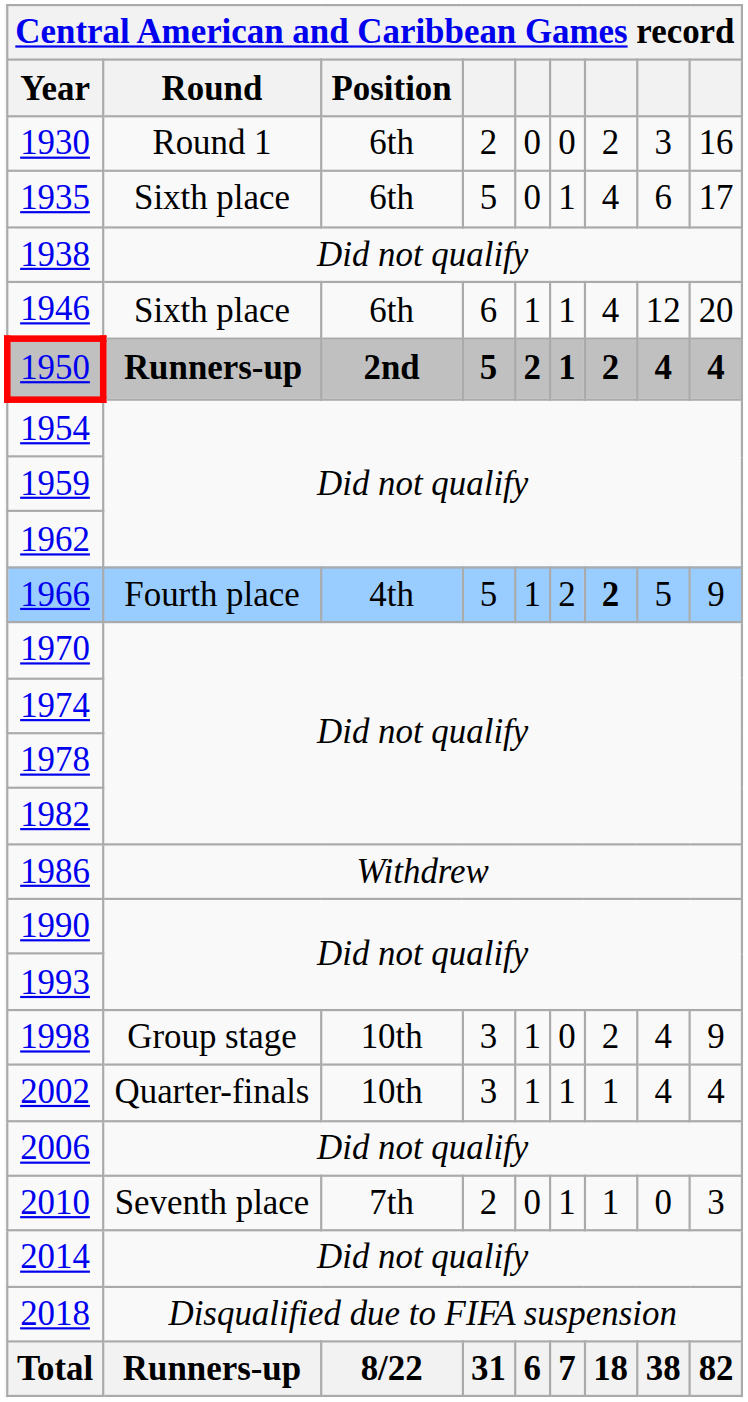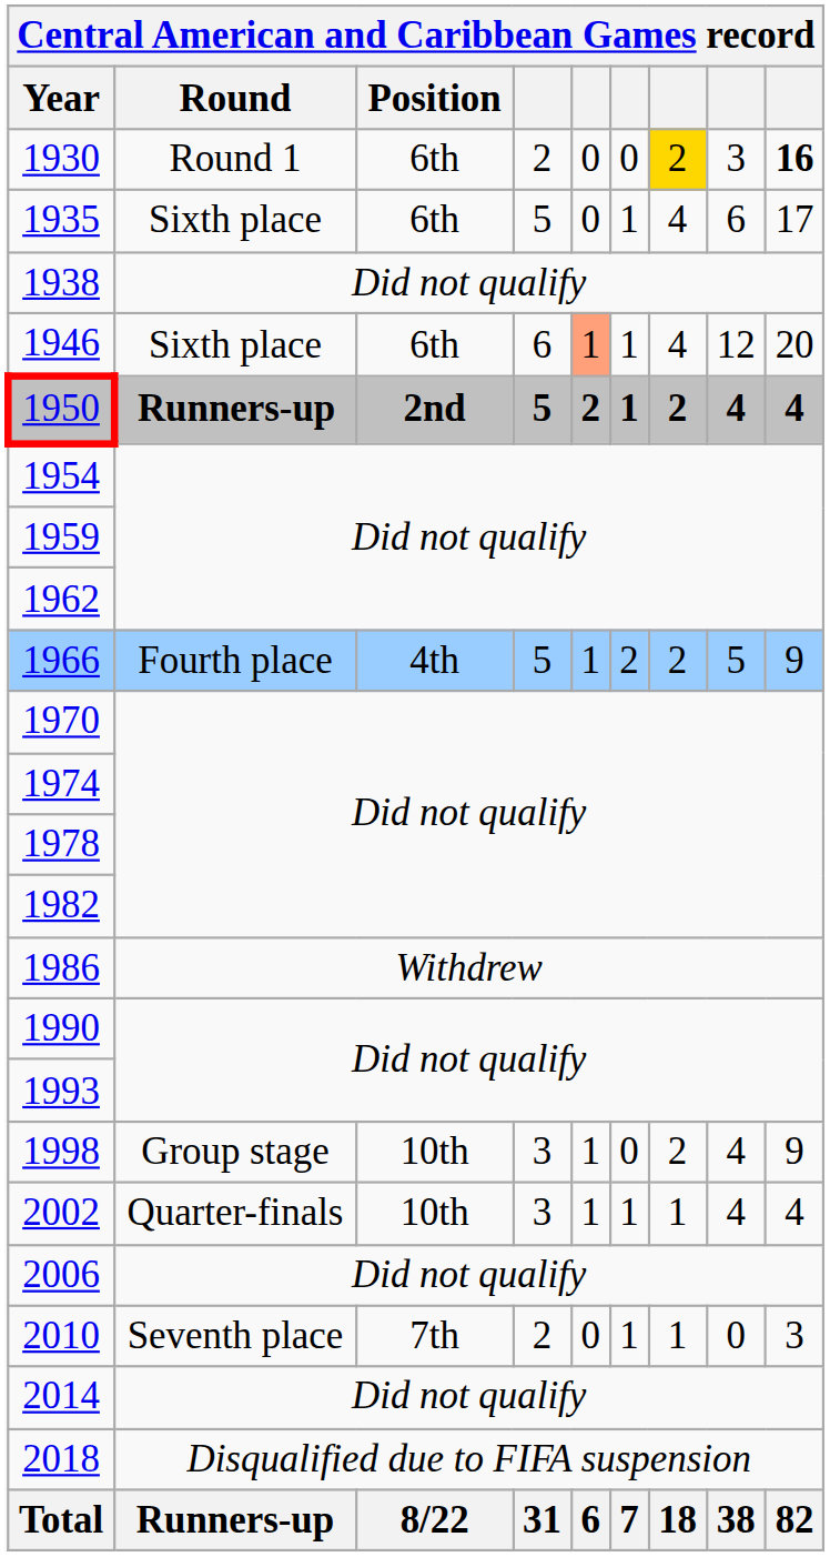1930 | column 7: no background -> gold background
1930 | column 9: normal -> bold
1946 | column 5: no background -> lightsalmon background
1966 | column 7: bold -> normal
